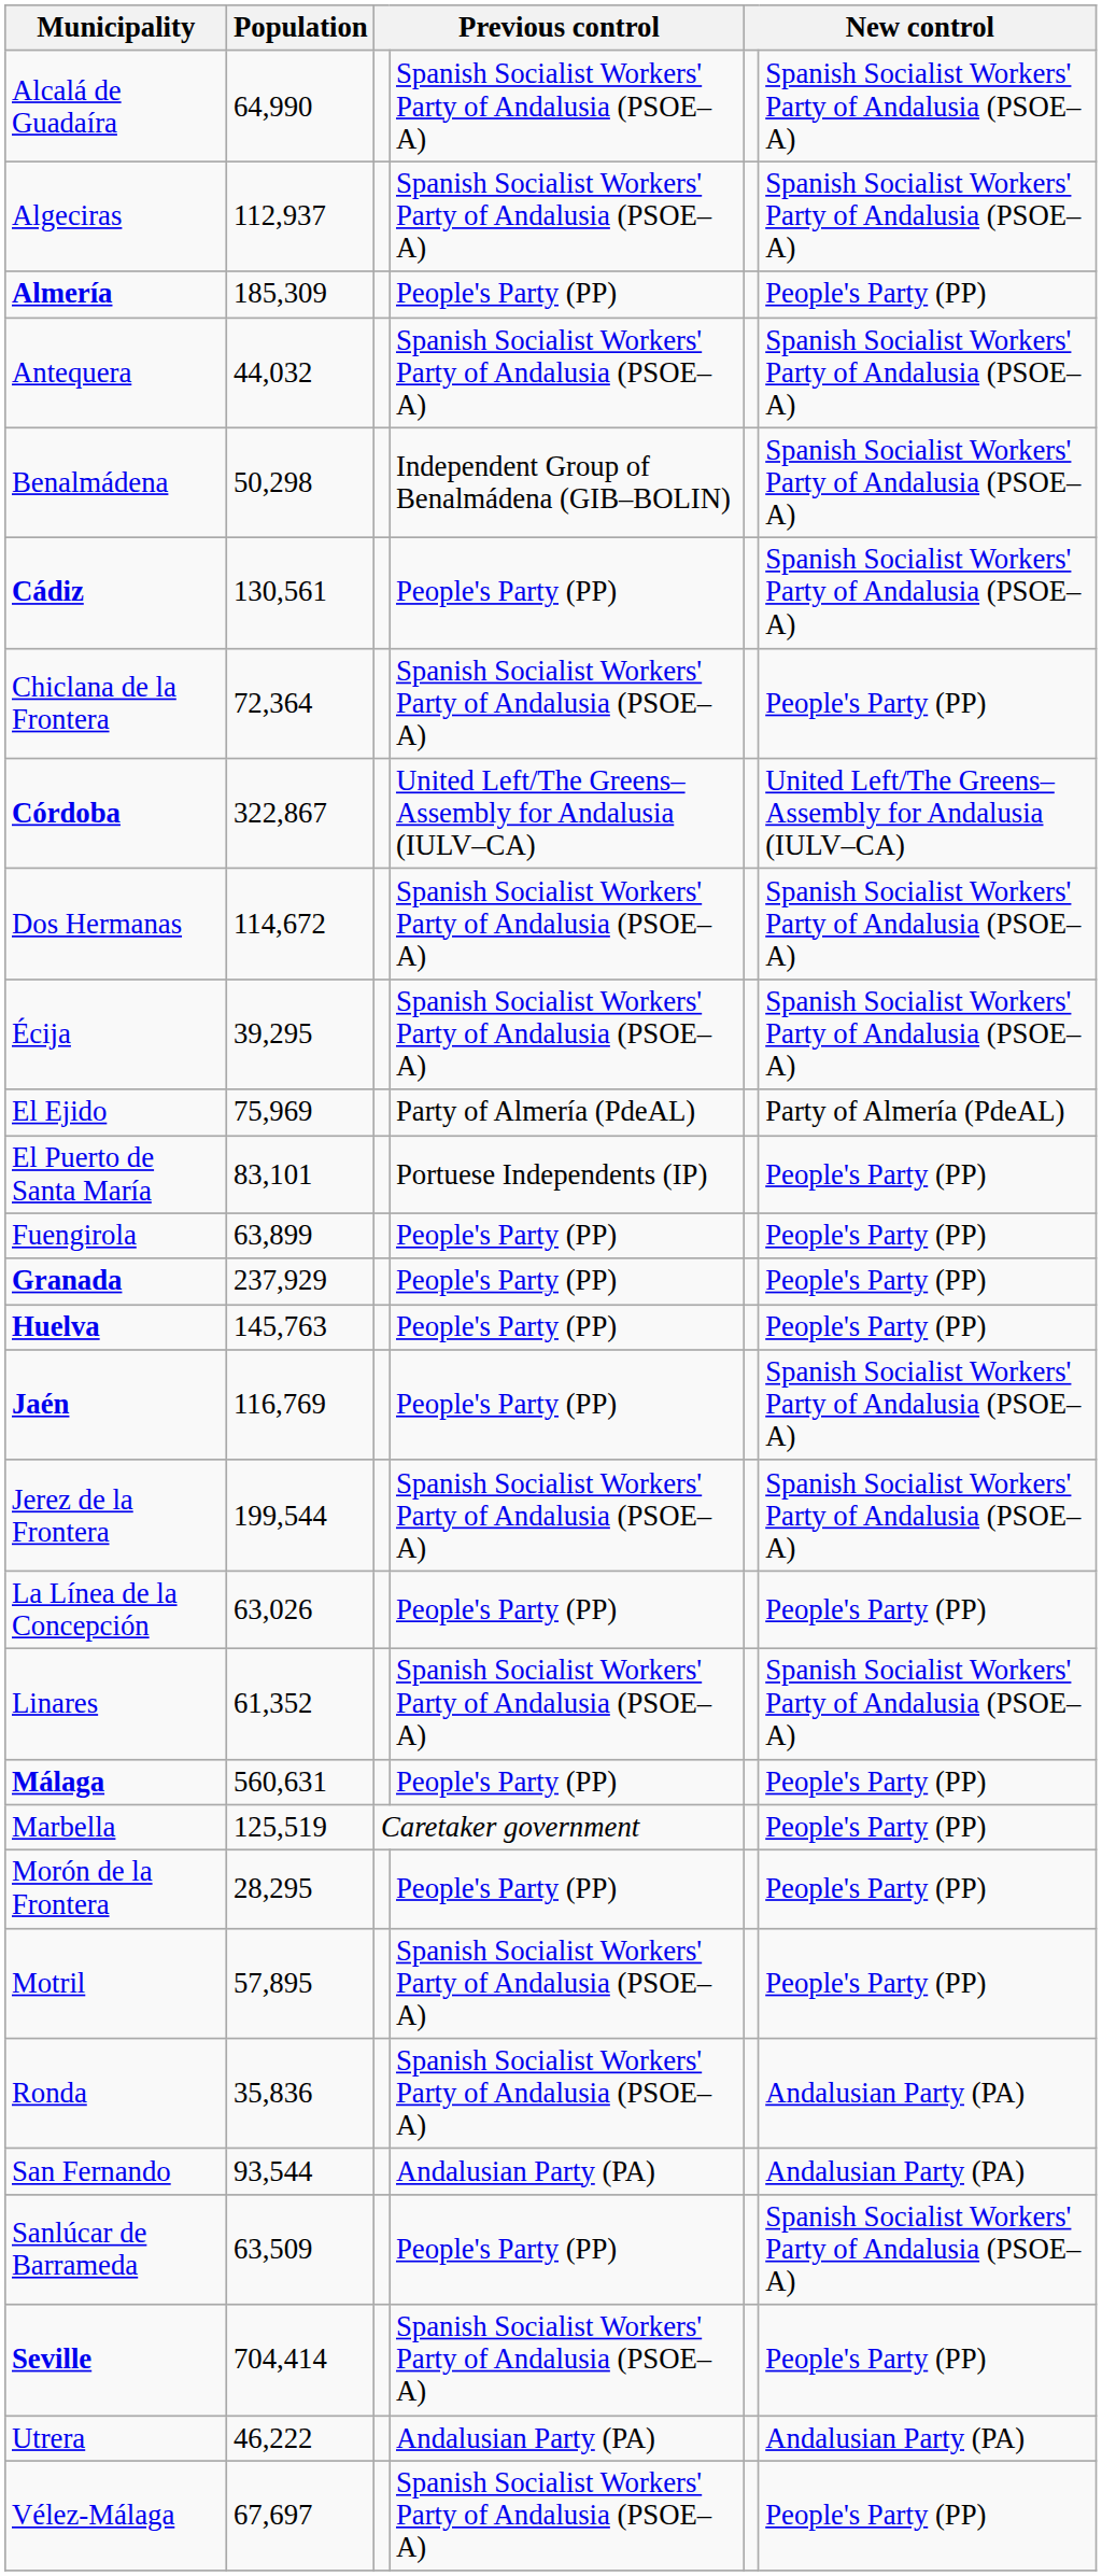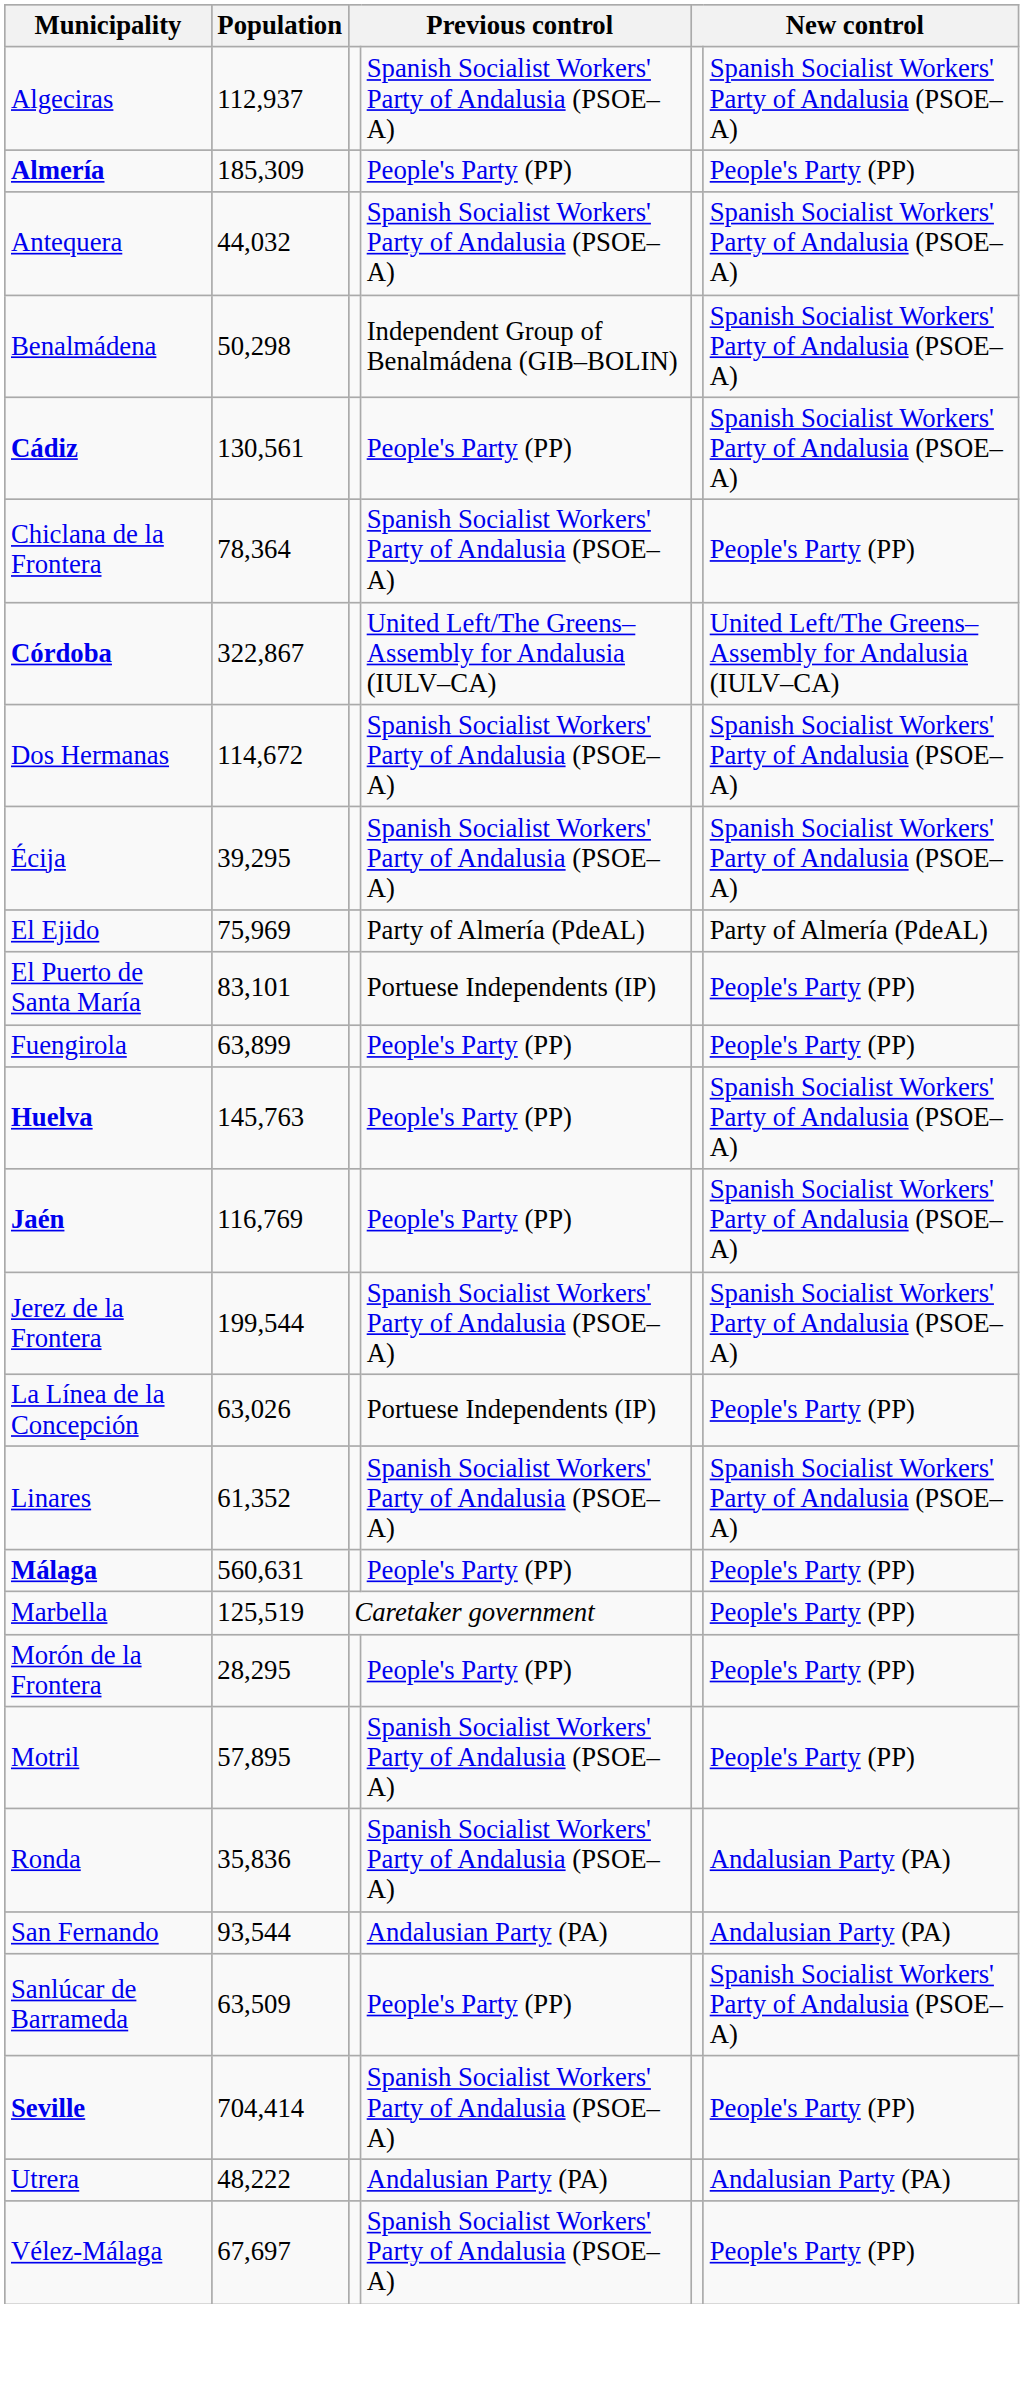- row: Alcalá de Guadaíra | 64,990 | Spanish Socialist Workers' Party of Andalusia (PSOE–A) | Spanish Socialist Workers' Party of Andalusia (PSOE–A)
Chiclana de la Frontera | Population: 72,364 -> 78,364
- row: Granada | 237,929 | People's Party (PP) | People's Party (PP)
Huelva | column 6: People's Party (PP) -> Spanish Socialist Workers' Party of Andalusia (PSOE–A)
La Línea de la Concepción | column 4: People's Party (PP) -> Portuese Independents (IP)
Utrera | Population: 46,222 -> 48,222
